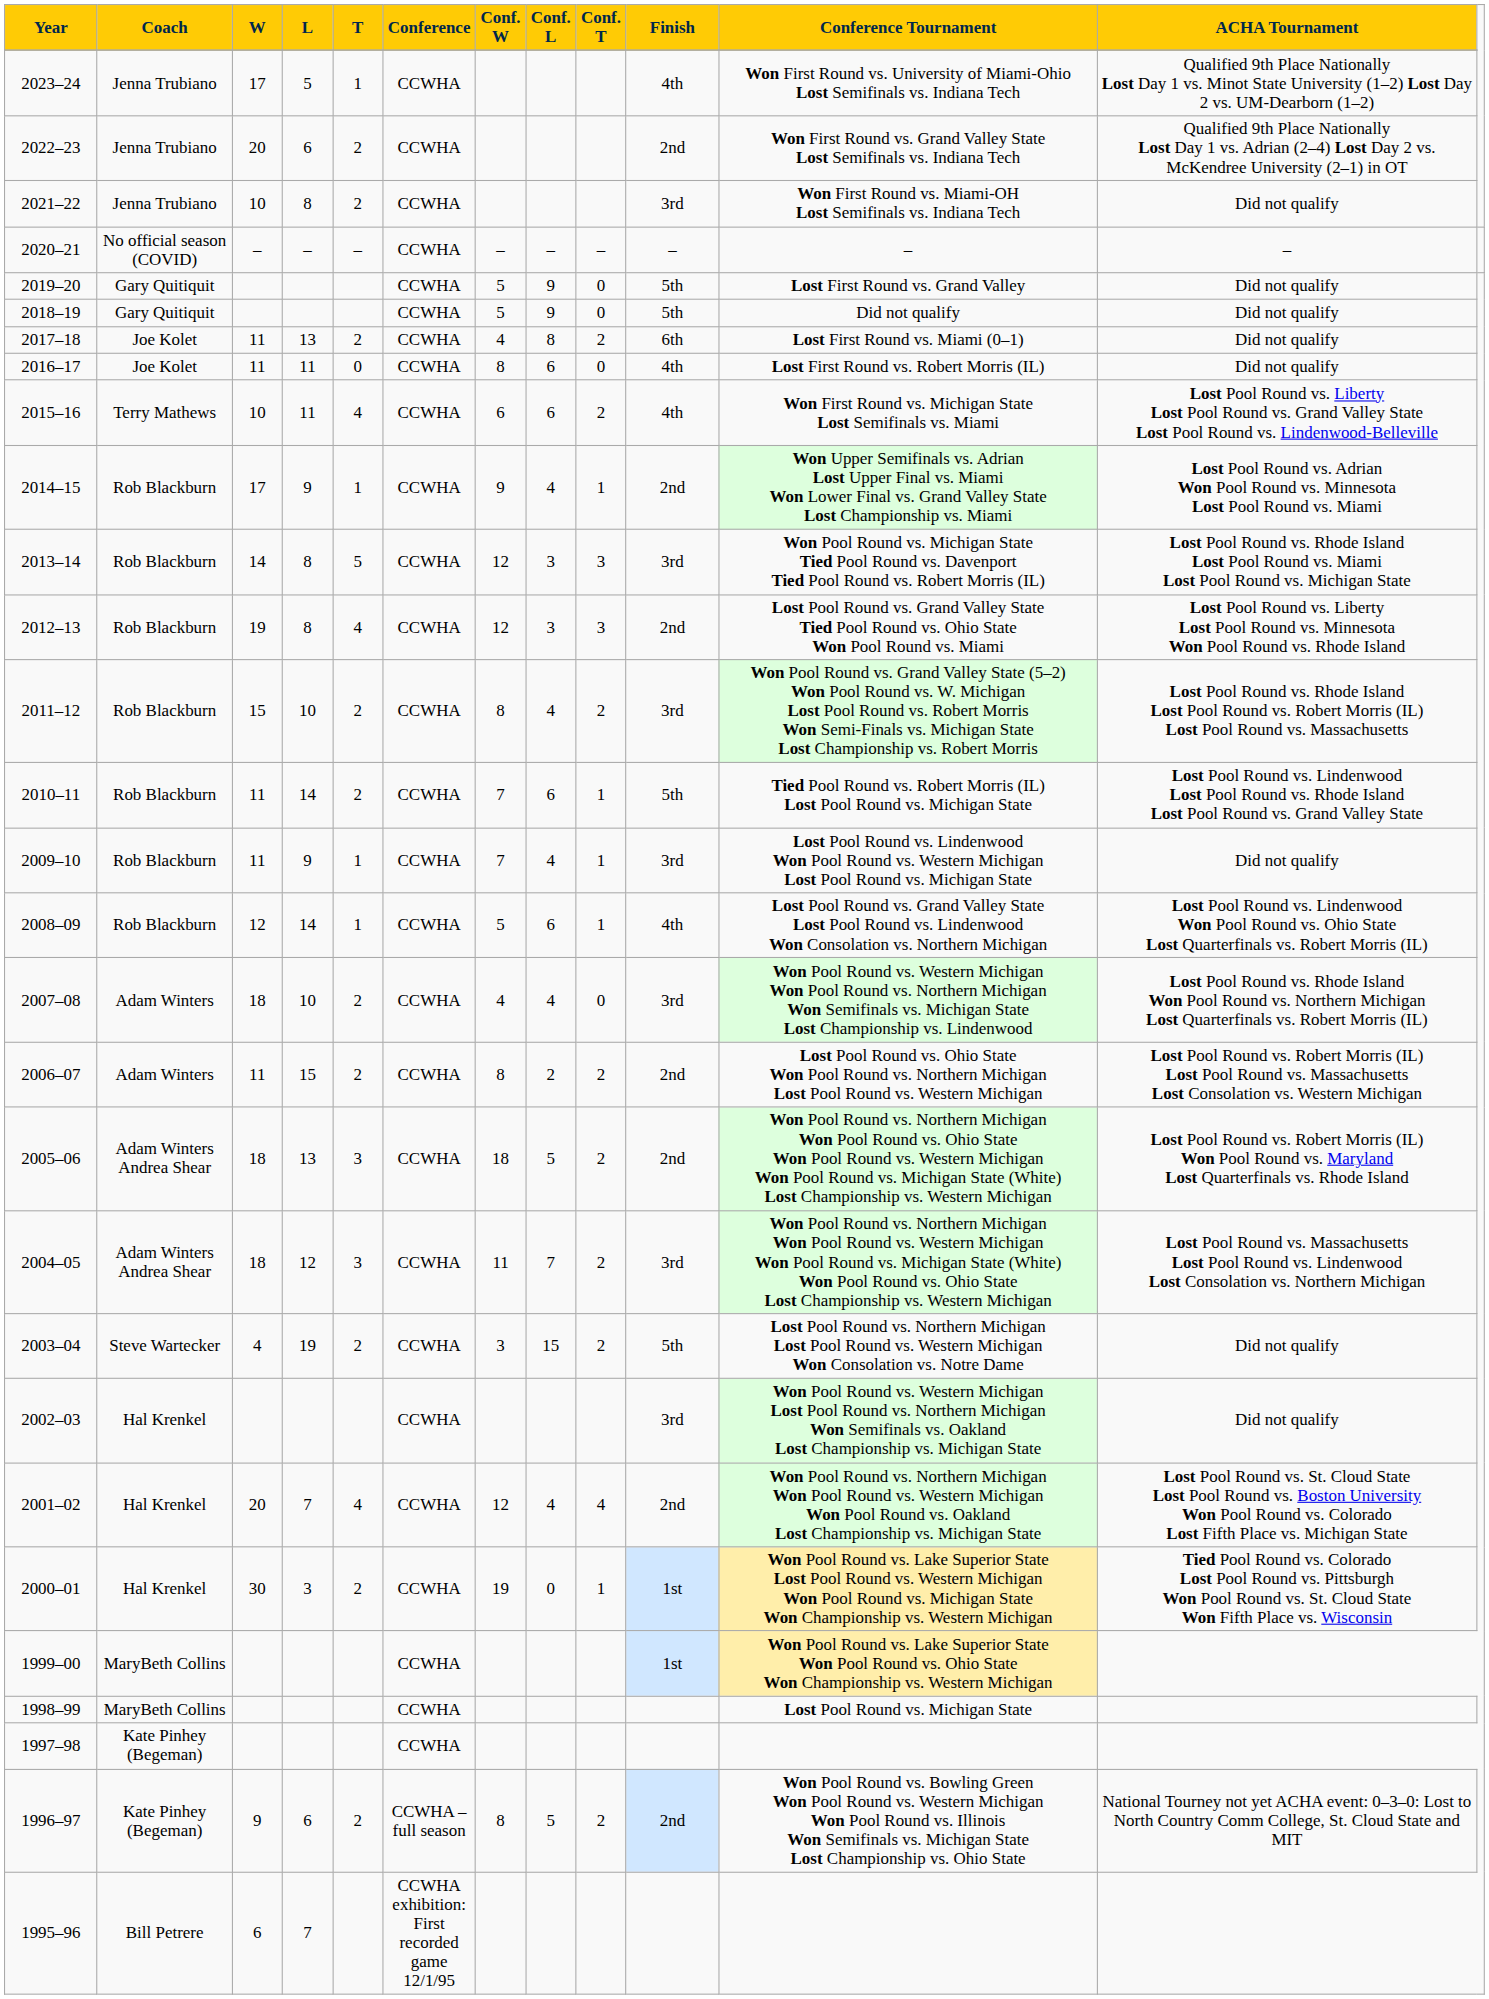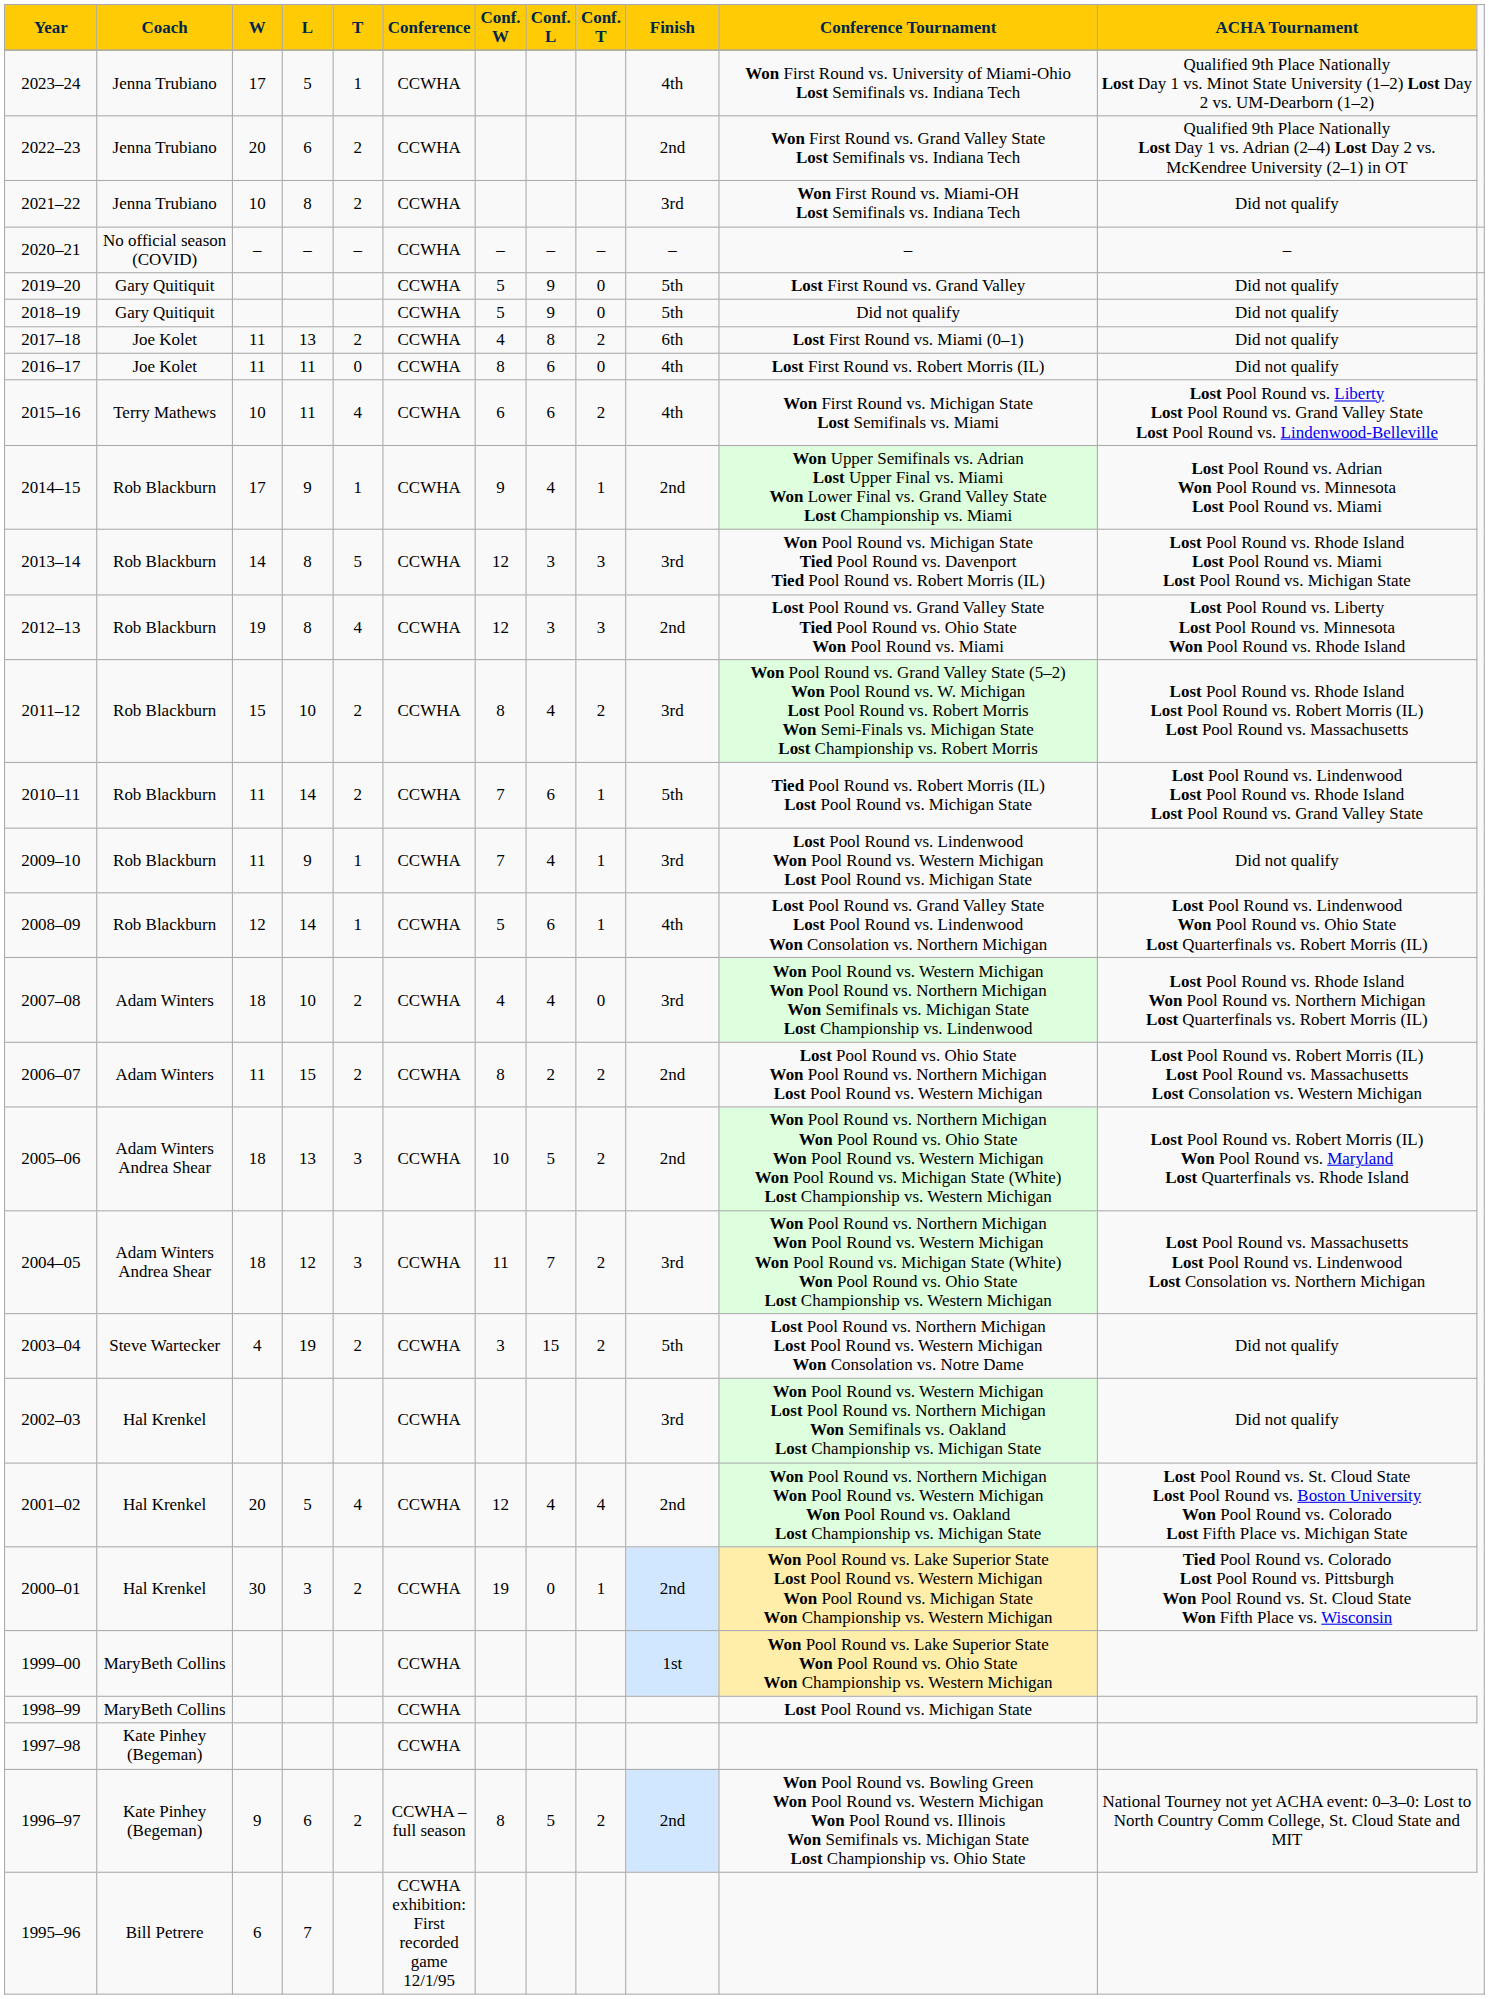2005–06 | Conf. W: 18 -> 10
2001–02 | L: 7 -> 5
2000–01 | Finish: 1st -> 2nd
